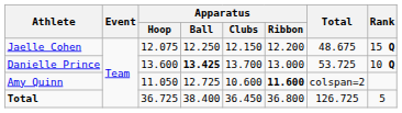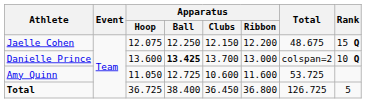Danielle Prince | Total: 53.725 -> colspan=2
Amy Quinn | Apparatus / Ribbon: bold -> normal
Amy Quinn | Total: colspan=2 -> 53.725
